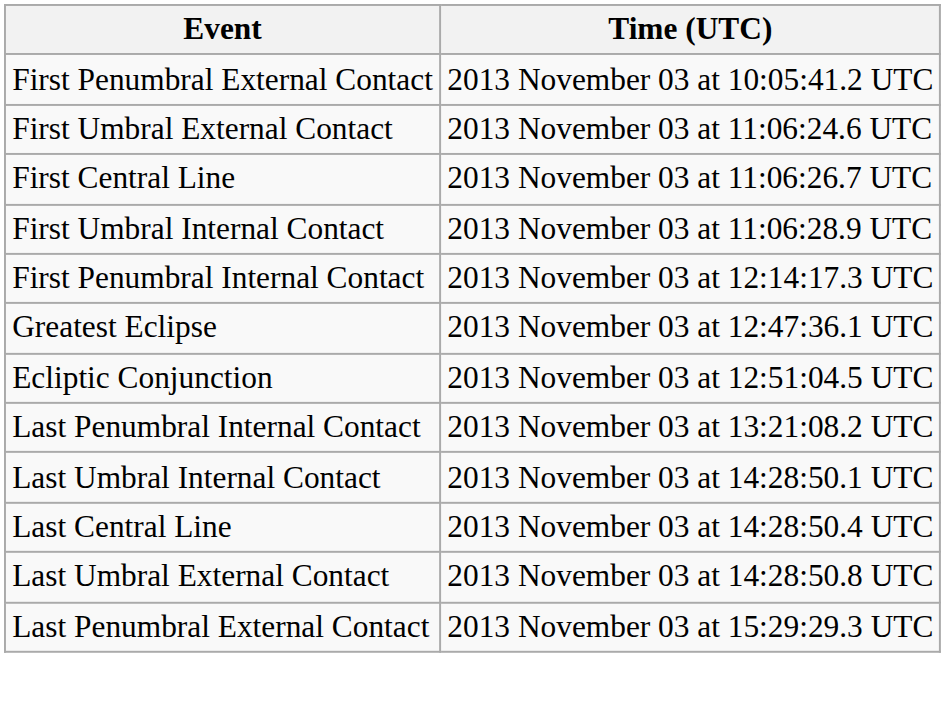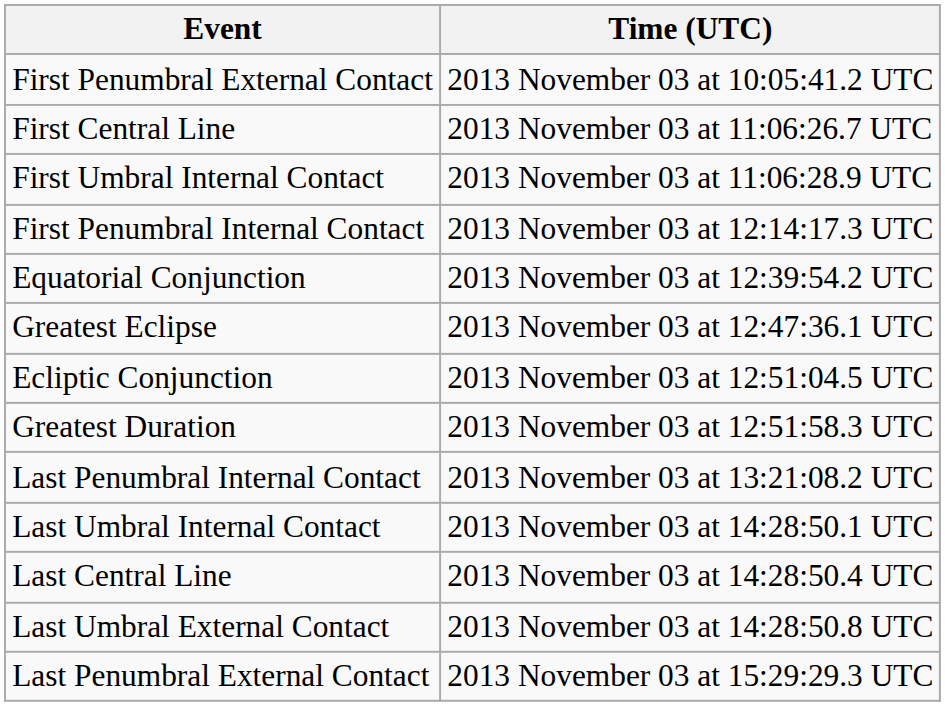- row: First Umbral External Contact | 2013 November 03 at 11:06:24.6 UTC
+ row: Equatorial Conjunction | 2013 November 03 at 12:39:54.2 UTC
+ row: Greatest Duration | 2013 November 03 at 12:51:58.3 UTC
